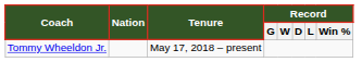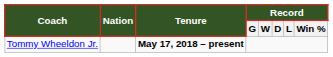Tommy Wheeldon Jr. | Tenure: normal -> bold
